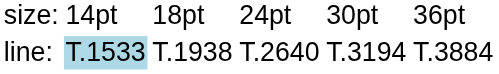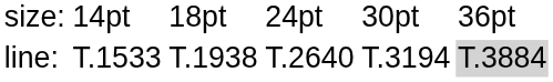line: | column 2: lightblue background -> no background
line: | column 6: no background -> lightgrey background
